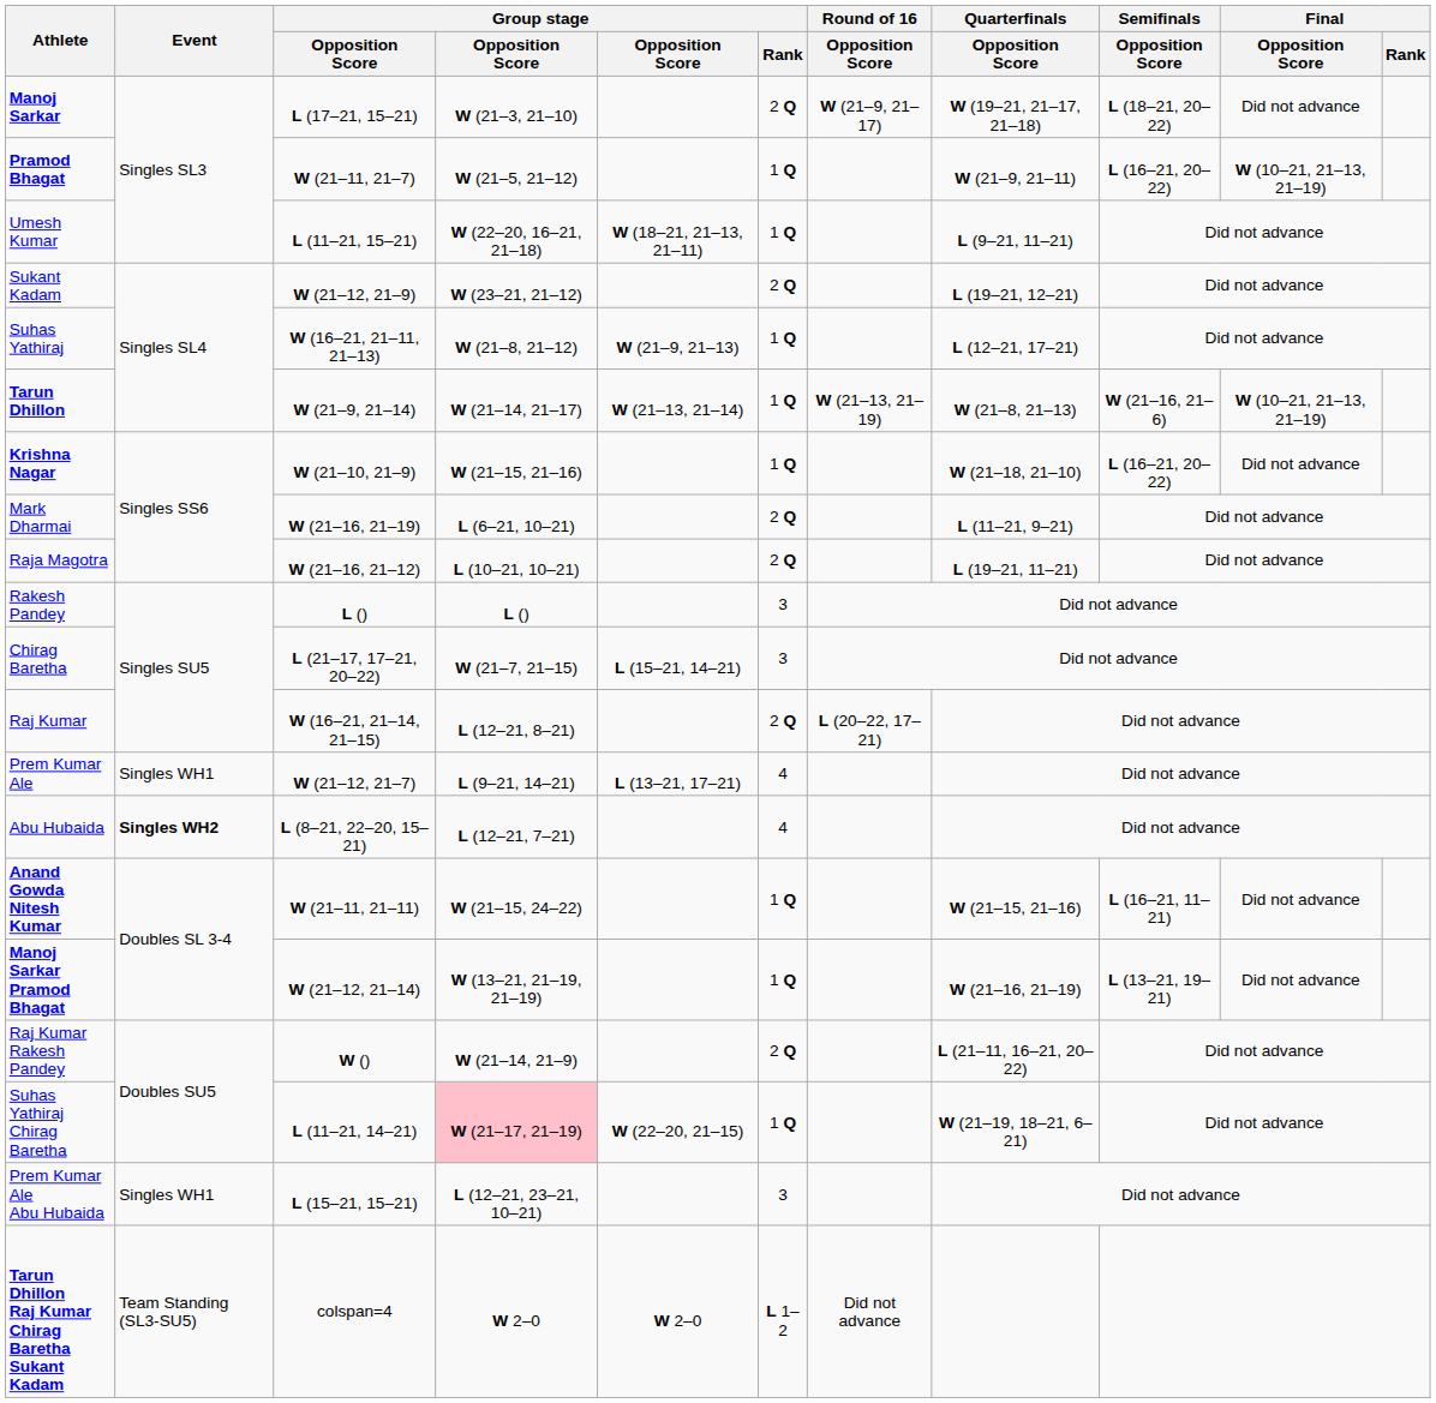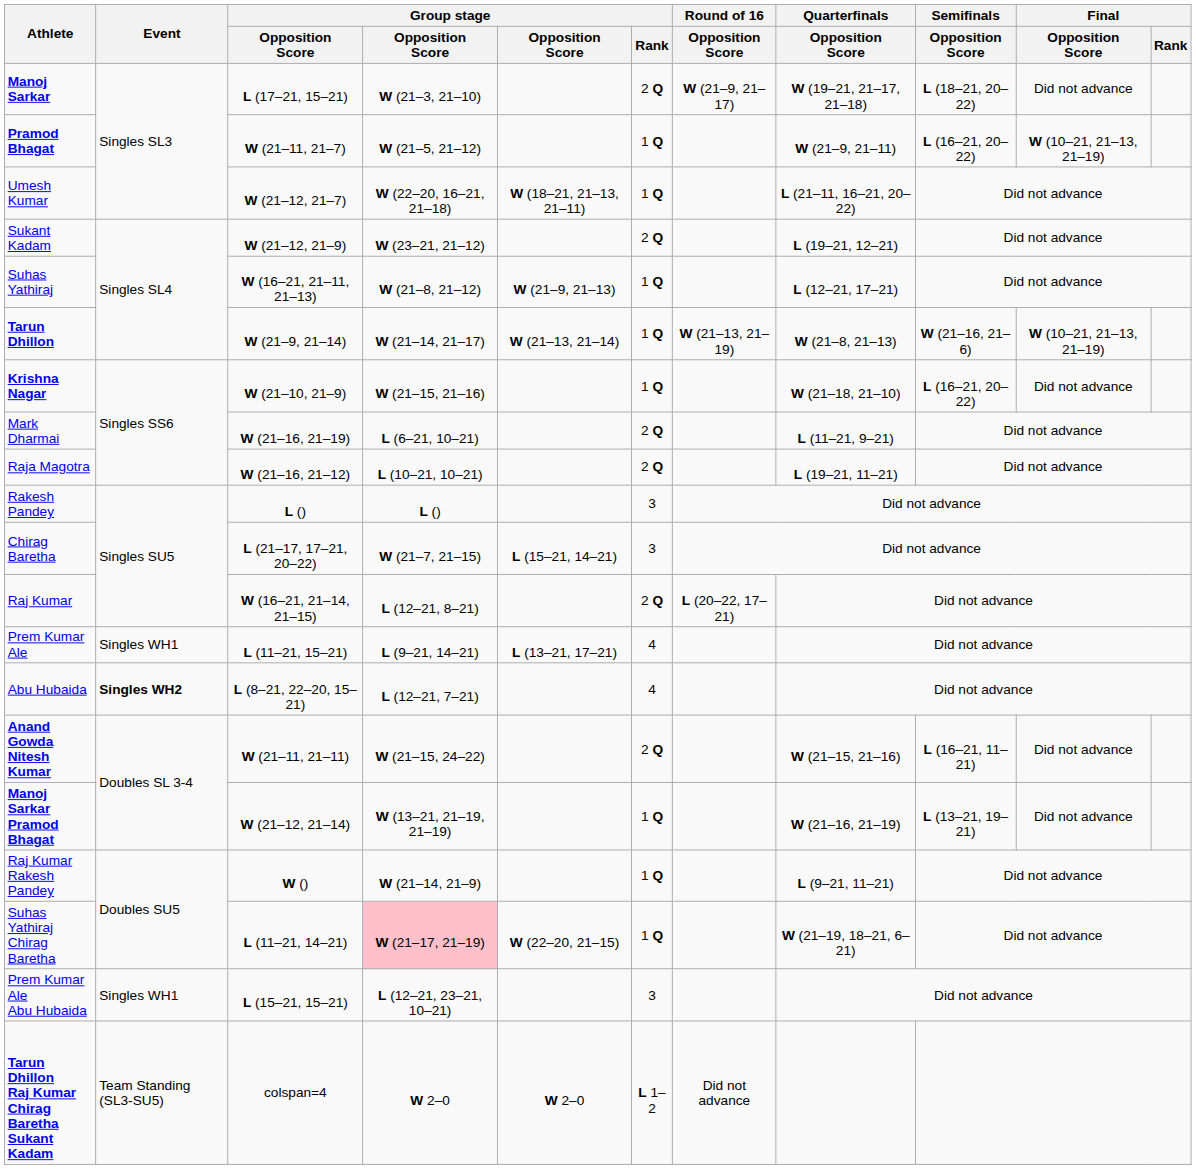Umesh Kumar | column 3: L (11–21, 15–21) -> W (21–12, 21–7)
Umesh Kumar | Quarterfinals / Opposition Score: L (9–21, 11–21) -> L (21–11, 16–21, 20–22)
Prem Kumar Ale | column 3: W (21–12, 21–7) -> L (11–21, 15–21)
Anand Gowda Nitesh Kumar | Group stage / Rank: 1 Q -> 2 Q
Raj Kumar Rakesh Pandey | Group stage / Rank: 2 Q -> 1 Q
Raj Kumar Rakesh Pandey | Quarterfinals / Opposition Score: L (21–11, 16–21, 20–22) -> L (9–21, 11–21)
